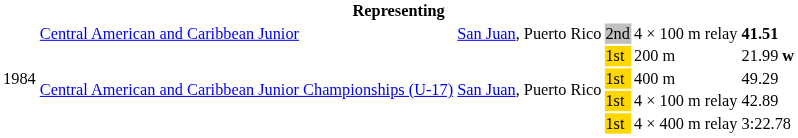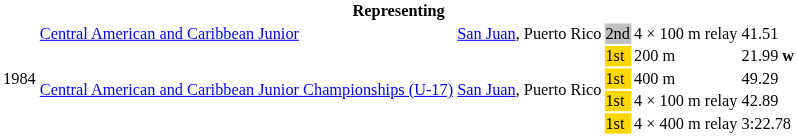Central American and Caribbean Junior | column 6: bold -> normal
